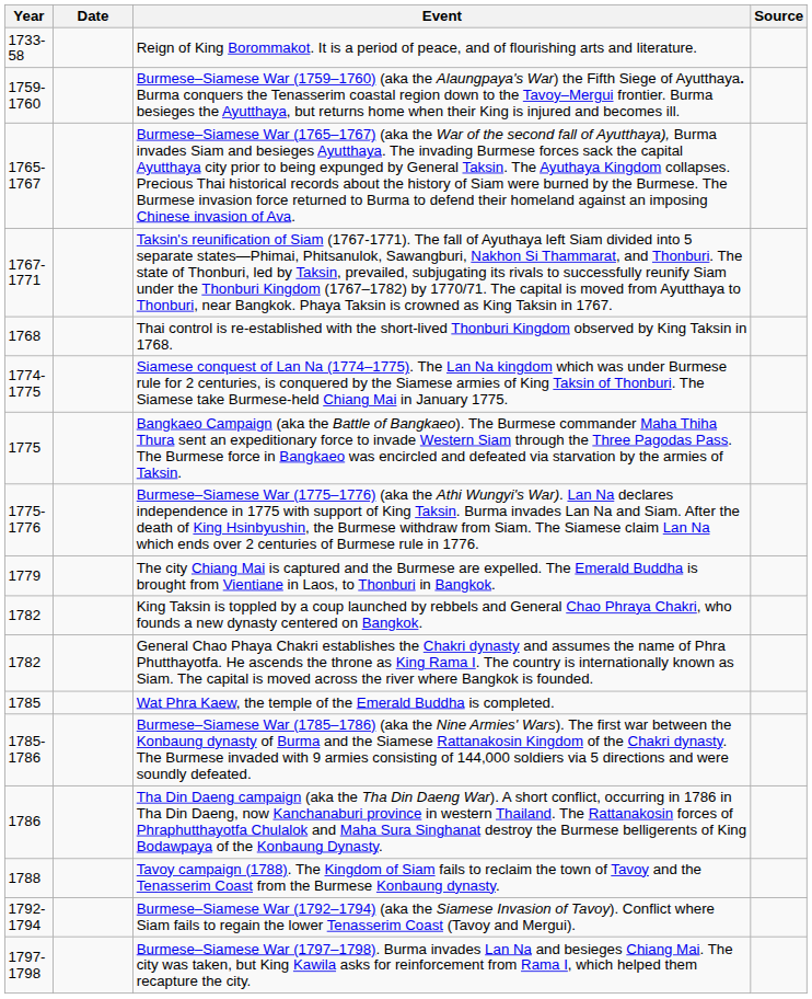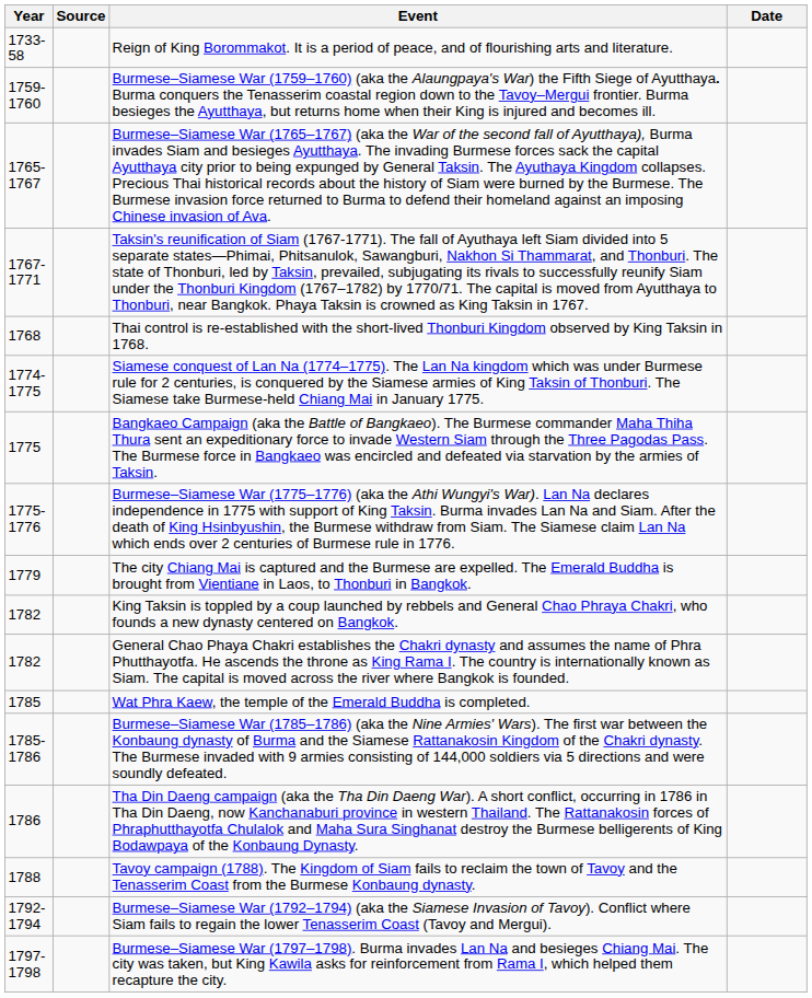columns swapped: Date <-> Source
